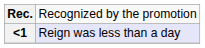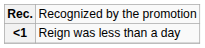<1 | column 2: lavender background -> no background
